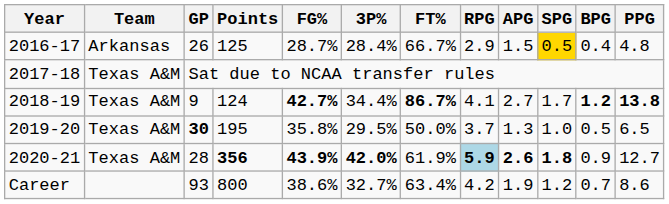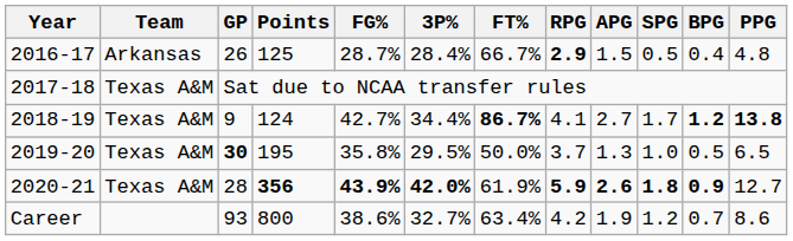2016-17 | RPG: normal -> bold
2016-17 | SPG: gold background -> no background
2018-19 | FG%: bold -> normal
2020-21 | RPG: lightblue background -> no background
2020-21 | BPG: normal -> bold
